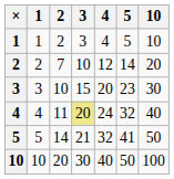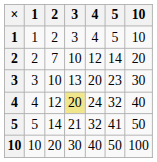row 4 | 3: 15 -> 13
row 5 | 2: 11 -> 12
